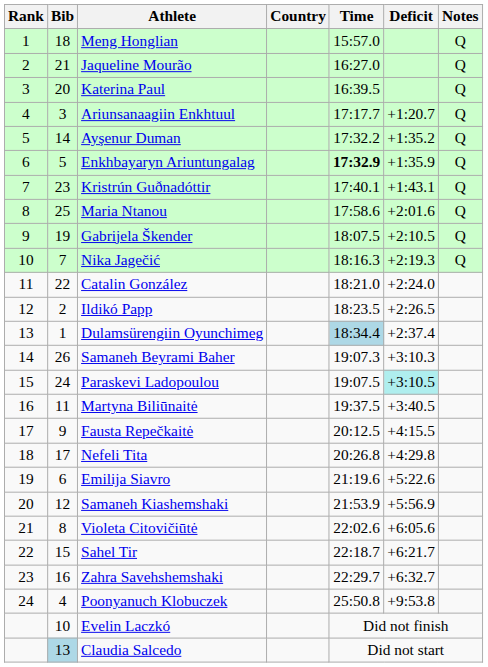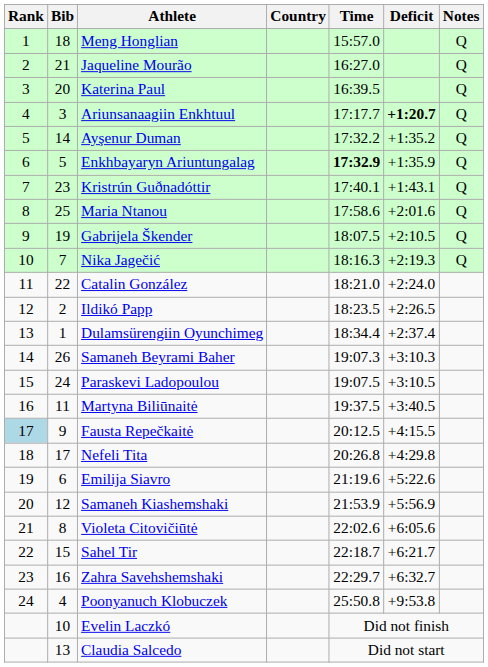Ariunsanaagiin Enkhtuul | Deficit: normal -> bold
Dulamsürengiin Oyunchimeg | Time: lightblue background -> no background
Paraskevi Ladopoulou | Deficit: paleturquoise background -> no background
Fausta Repečkaitė | Rank: no background -> lightblue background
Claudia Salcedo | Bib: lightblue background -> no background
